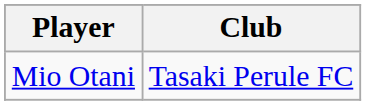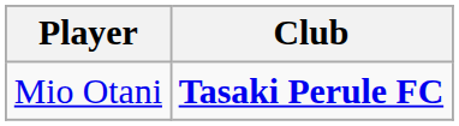Mio Otani | Club: normal -> bold
